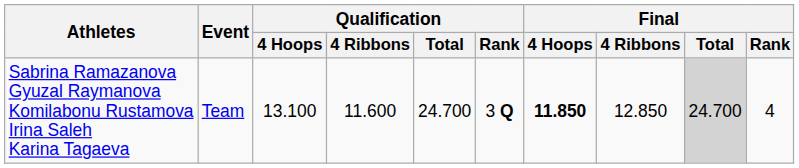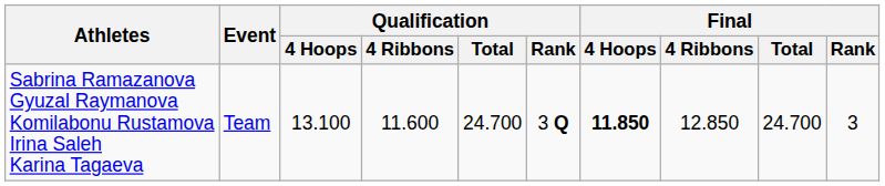row 3 | Final / Total: lightgrey background -> no background
row 3 | Final / Rank: 4 -> 3
